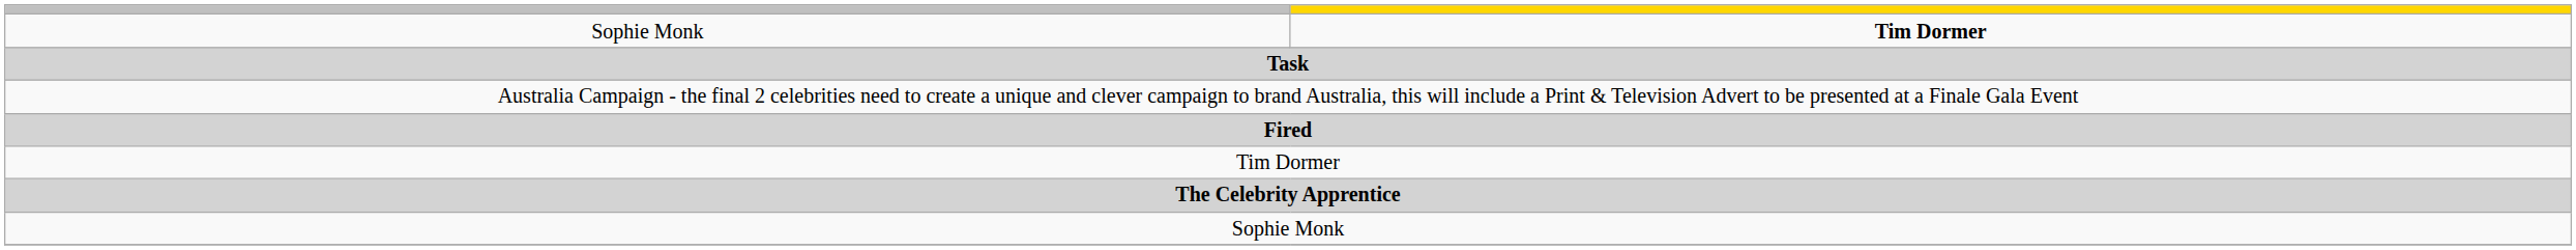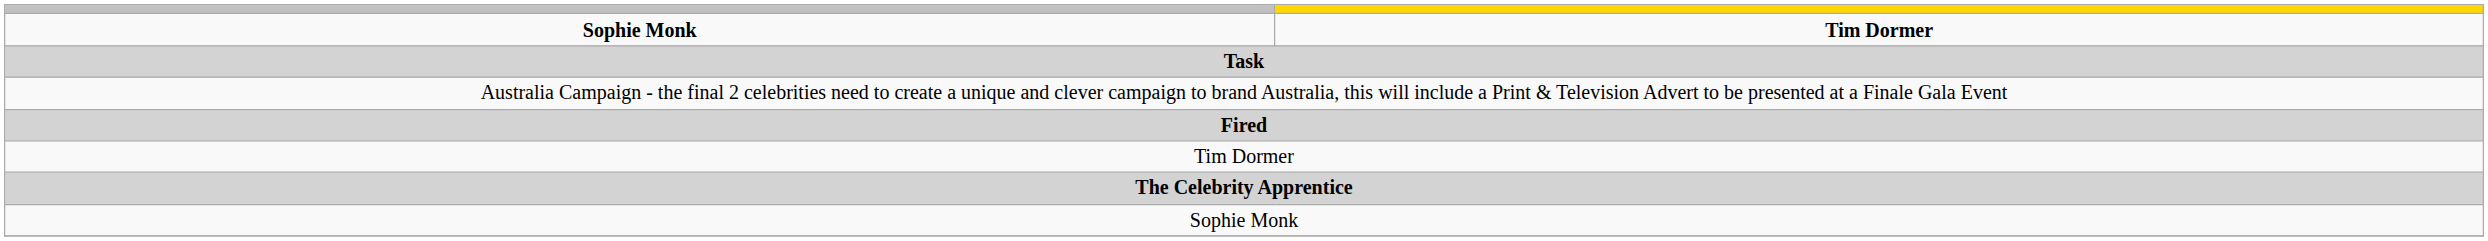row 2 | column 1: normal -> bold
